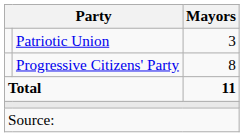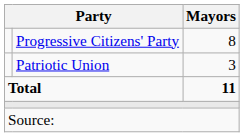rows swapped: Progressive Citizens' Party <-> Patriotic Union
